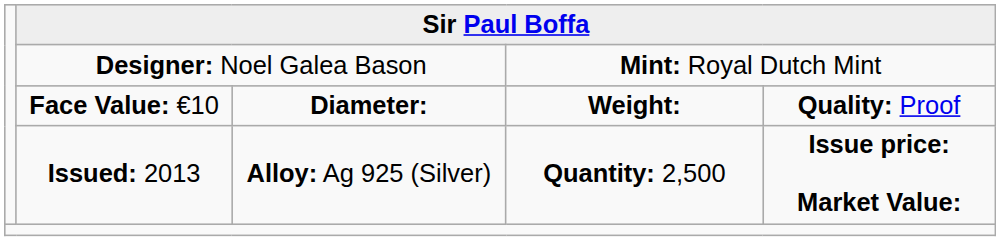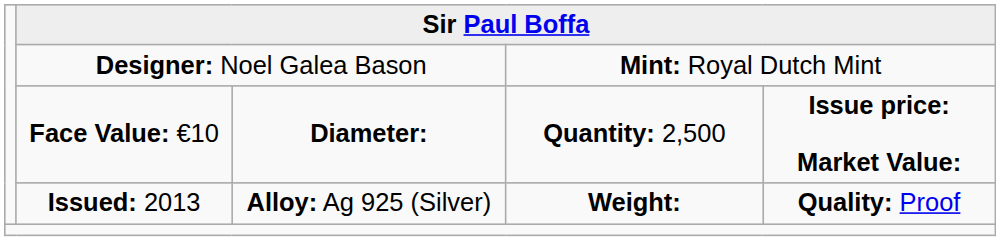Face Value: €10 | column 4: Weight: -> Quantity: 2,500
Face Value: €10 | column 5: Quality: Proof -> Issue price: Market Value:
Issued: 2013 | column 4: Quantity: 2,500 -> Weight:
Issued: 2013 | column 5: Issue price: Market Value: -> Quality: Proof
